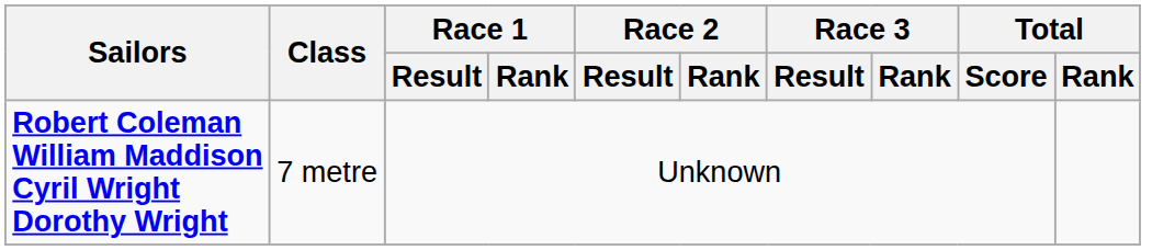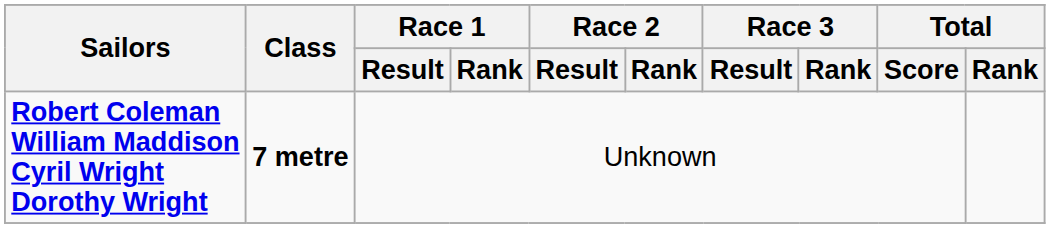Robert Coleman William Maddison Cyril Wright Dorothy Wright | Class: normal -> bold
